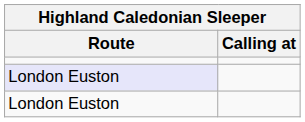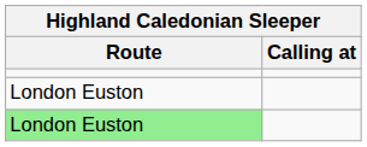row 4 | Route: lavender background -> no background
row 5 | Route: no background -> lightgreen background
